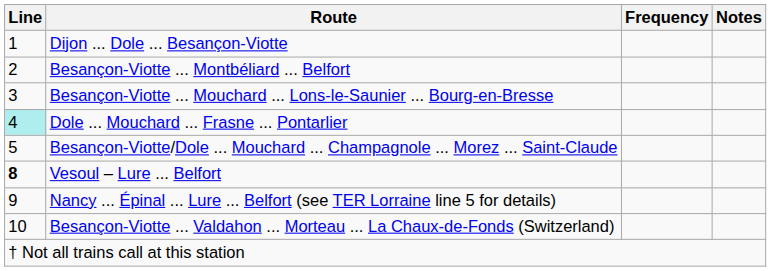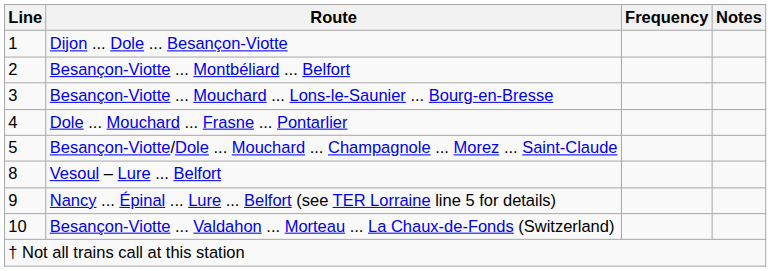Dole ... Mouchard ... Frasne ... Pontarlier | Line: paleturquoise background -> no background
Vesoul – Lure ... Belfort | Line: bold -> normal
